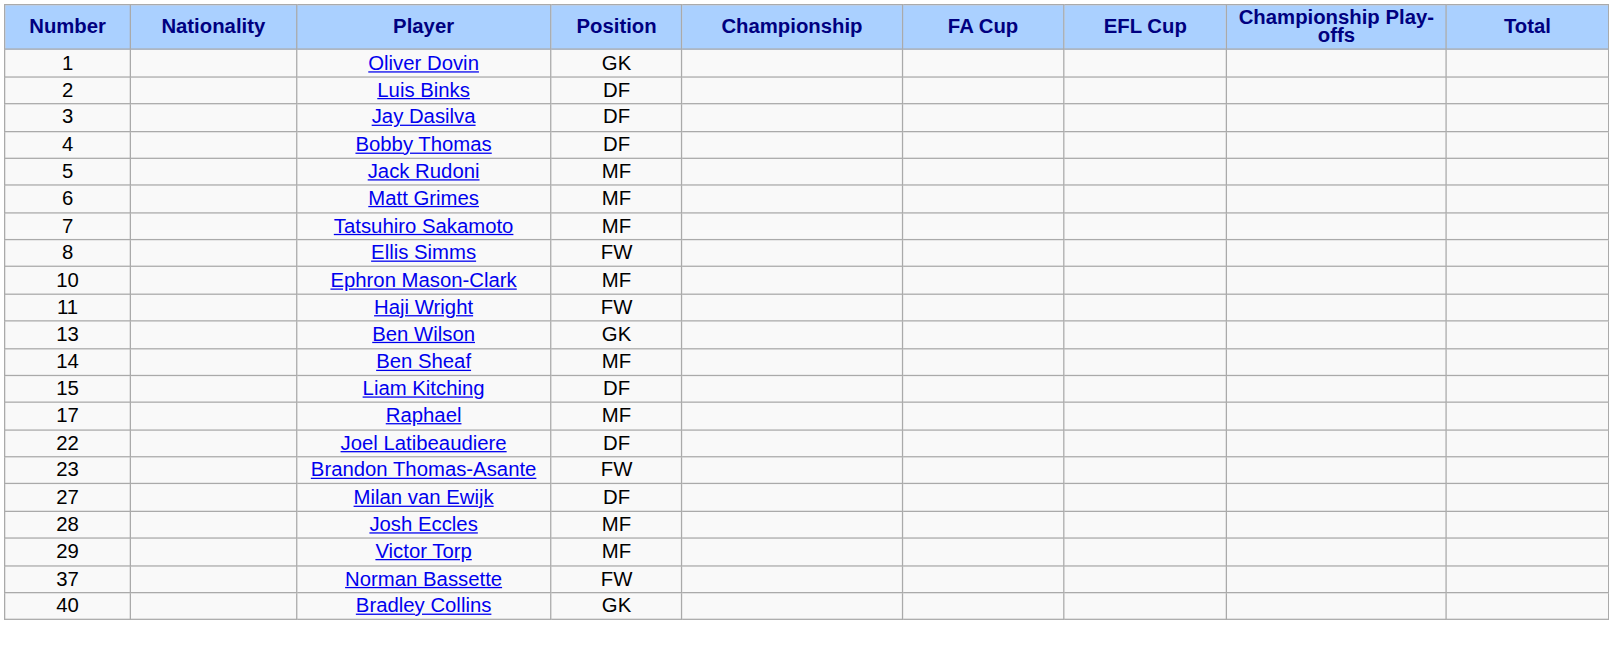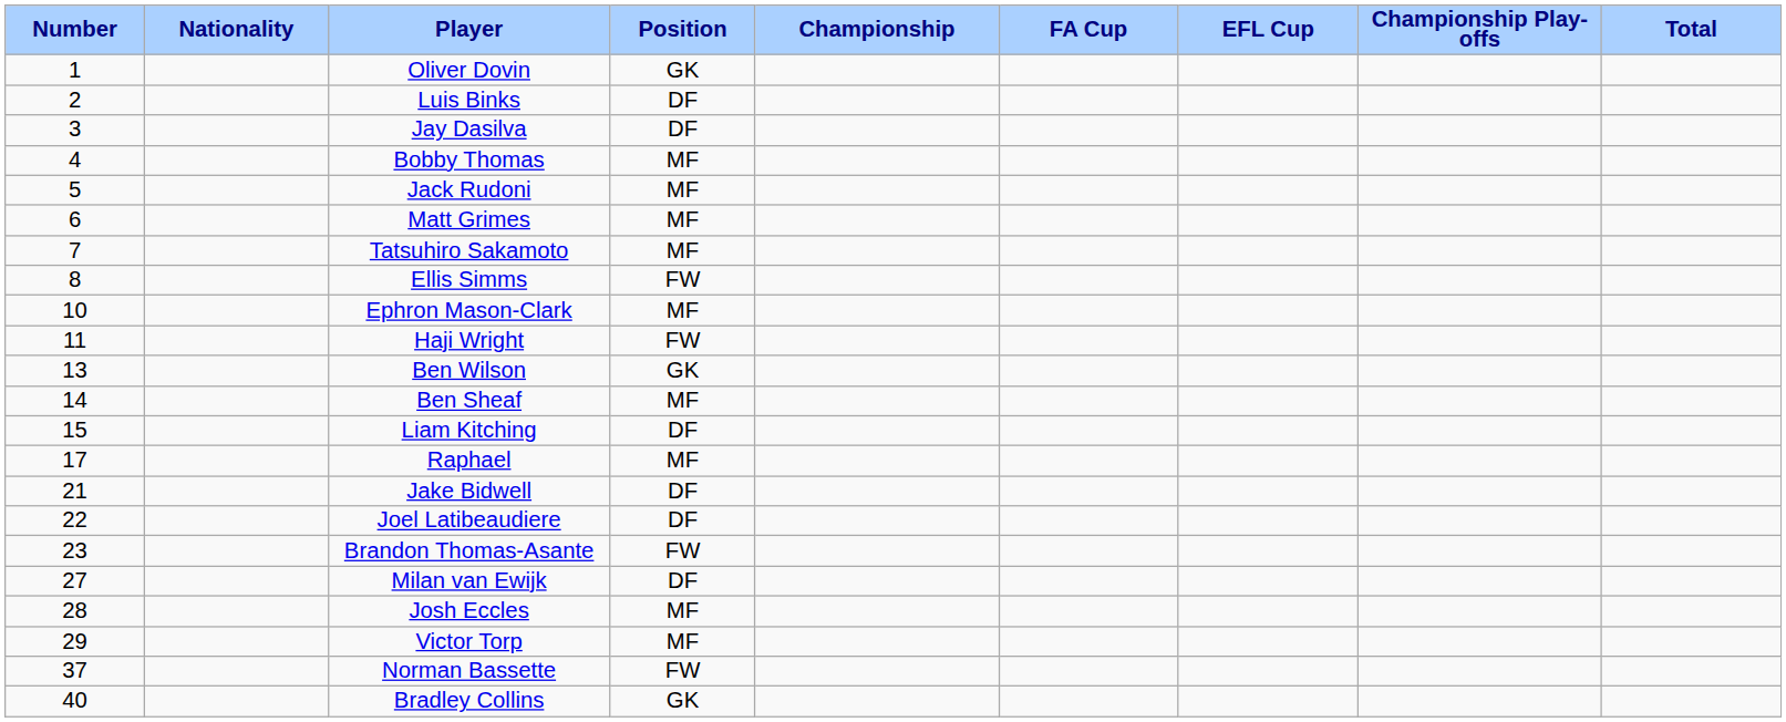Bobby Thomas | Position: DF -> MF
+ row: 21 | Jake Bidwell | DF
